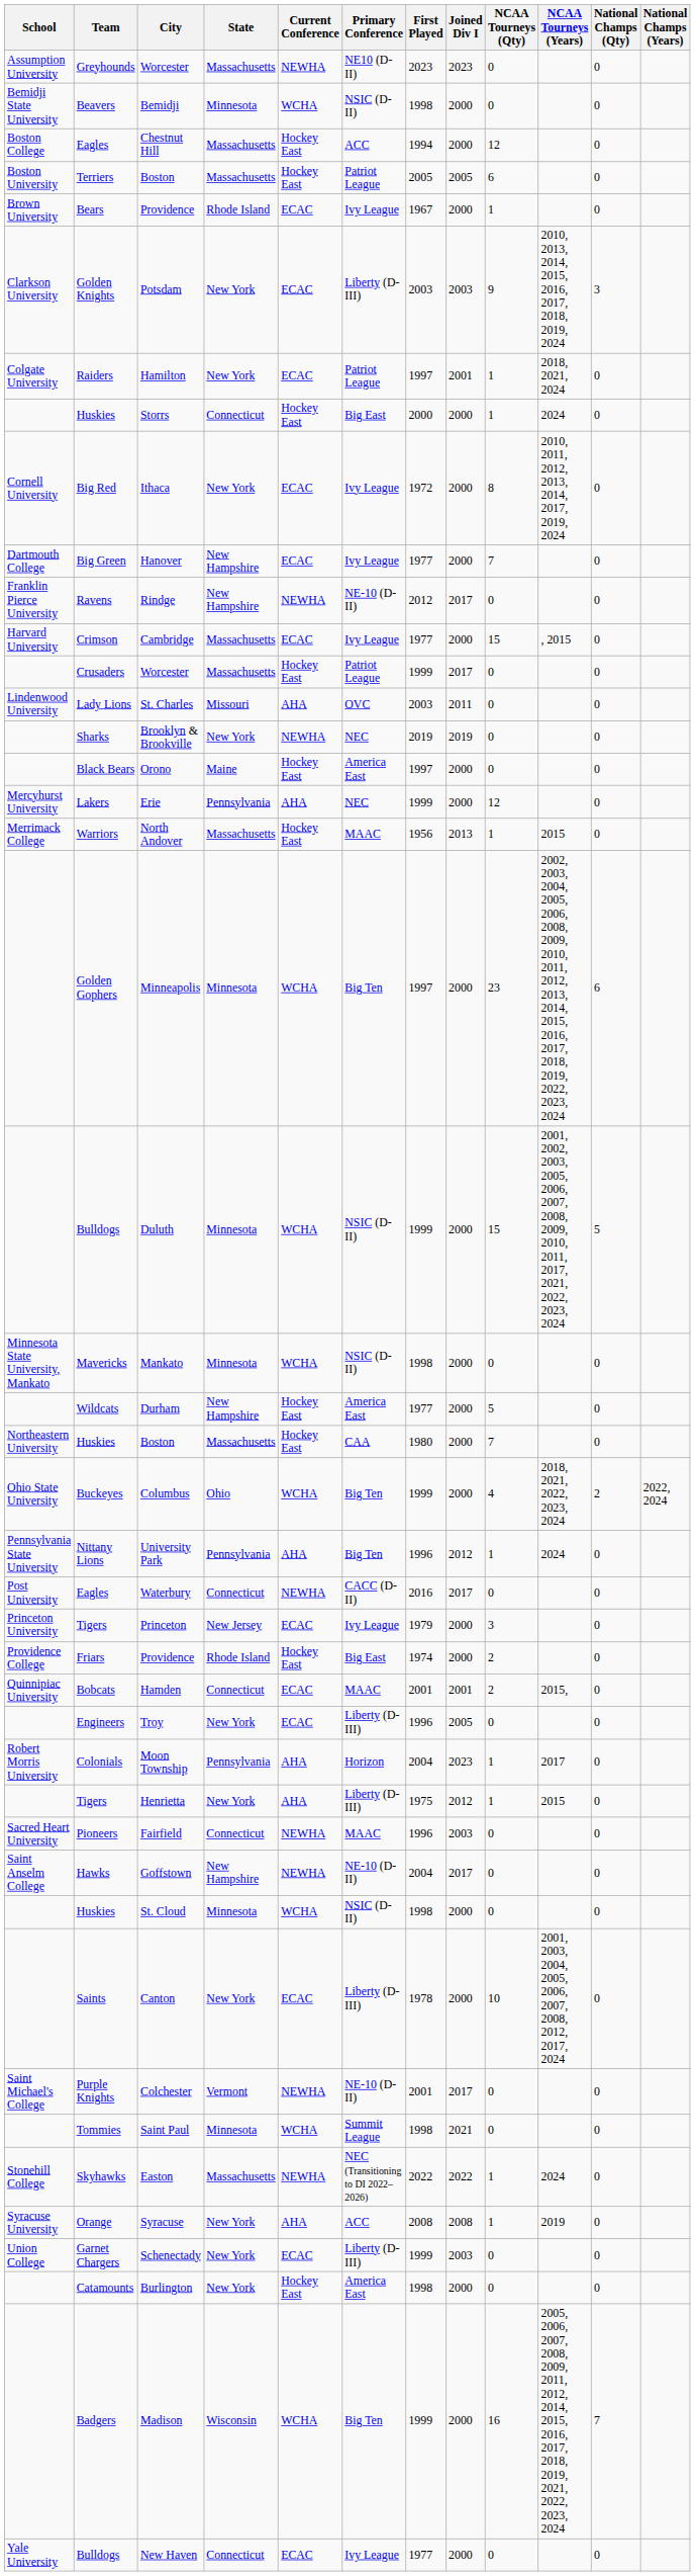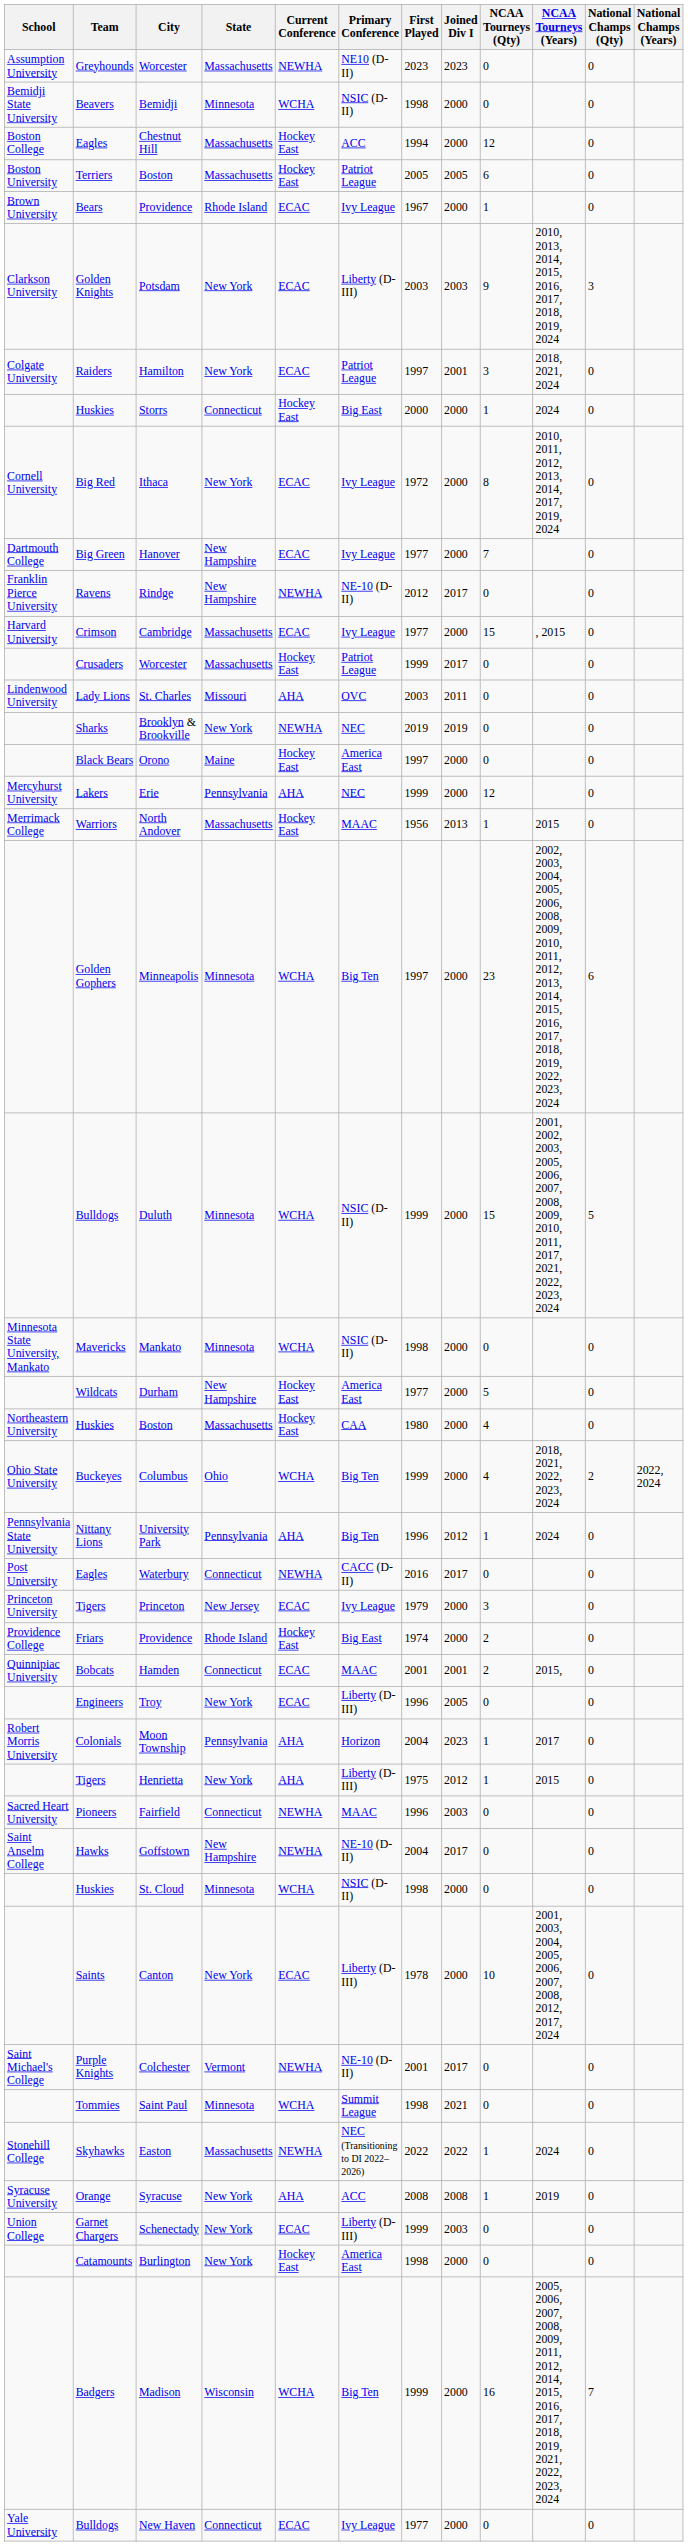Hamilton | NCAA Tourneys (Qty): 1 -> 3
Huskies / Boston | NCAA Tourneys (Qty): 7 -> 4
